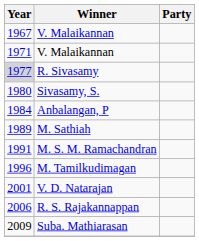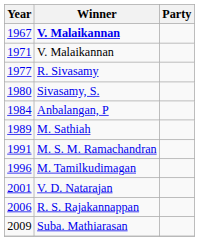1967 / V. Malaikannan | Winner: normal -> bold
R. Sivasamy | Year: lightgrey background -> no background
